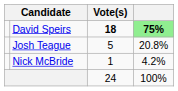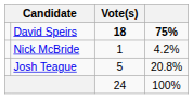David Speirs | column 4: lightgreen background -> no background
rows swapped: Josh Teague <-> Nick McBride
